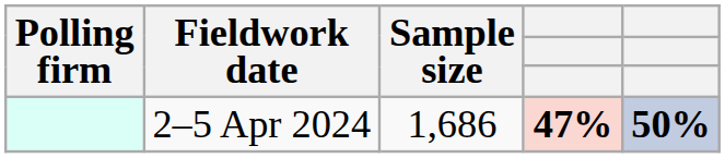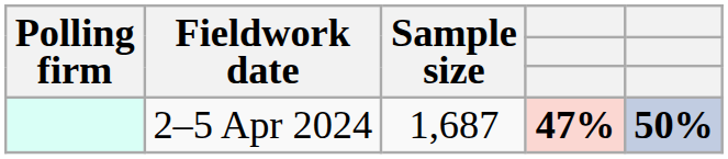2–5 Apr 2024 | Sample size: 1,686 -> 1,687
